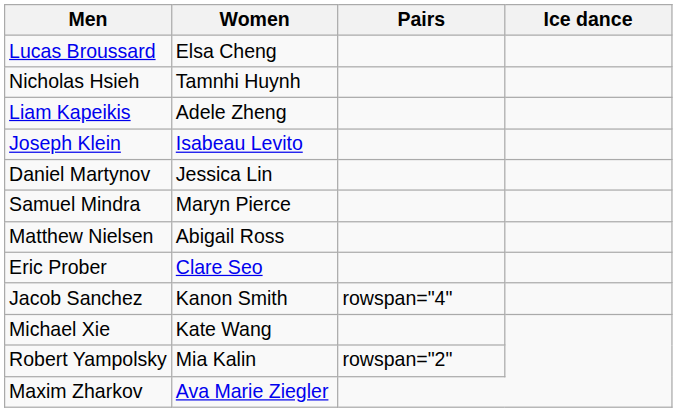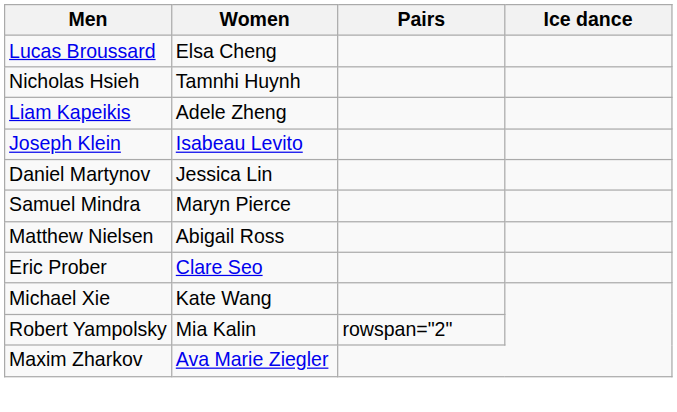- row: Jacob Sanchez | Kanon Smith | rowspan="4"
